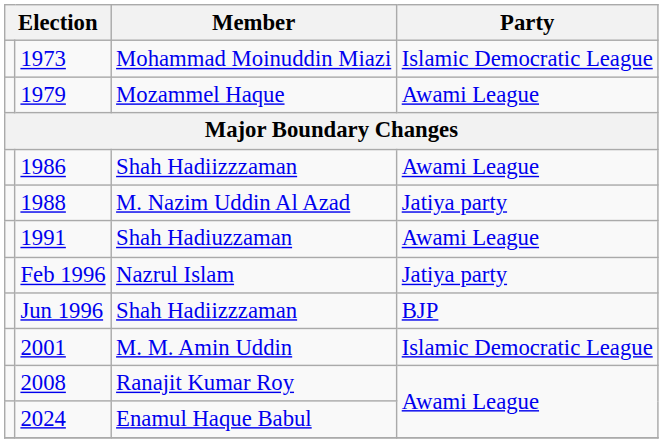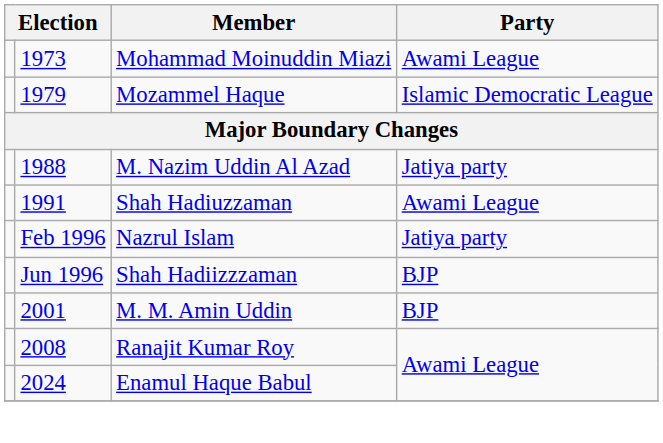Mohammad Moinuddin Miazi | Party: Islamic Democratic League -> Awami League
Mozammel Haque | Party: Awami League -> Islamic Democratic League
- row: 1986 | Shah Hadiizzzaman | Awami League
M. M. Amin Uddin | Party: Islamic Democratic League -> BJP
